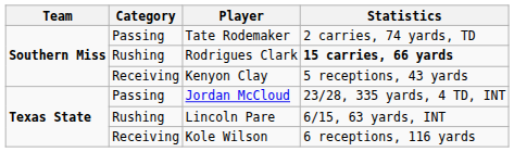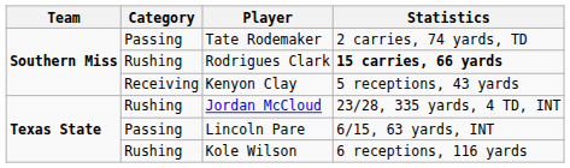Jordan McCloud | Category: Passing -> Rushing
Lincoln Pare | Category: Rushing -> Passing
Kole Wilson | Category: Receiving -> Rushing
